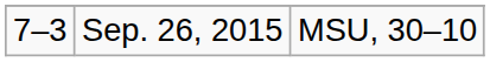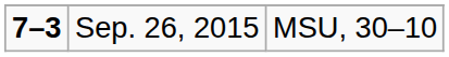Sep. 26, 2015 | column 1: normal -> bold
